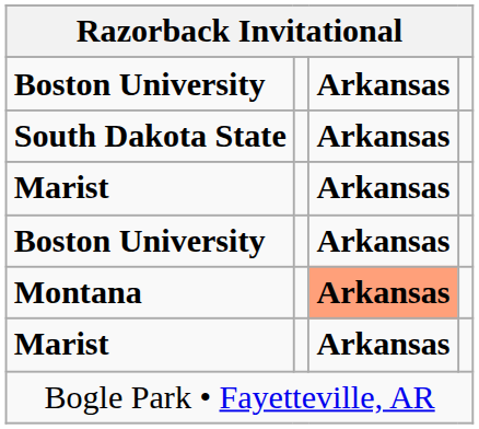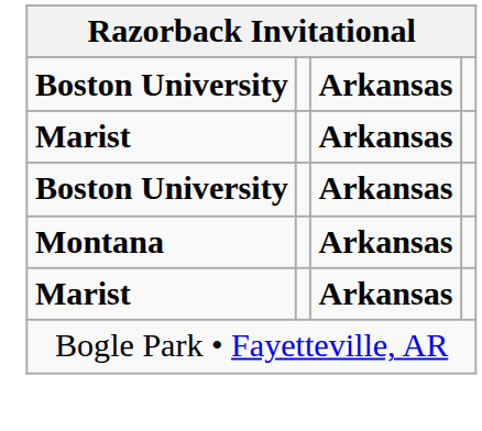- row: South Dakota State | Arkansas
Montana | Arkansas: lightsalmon background -> no background
